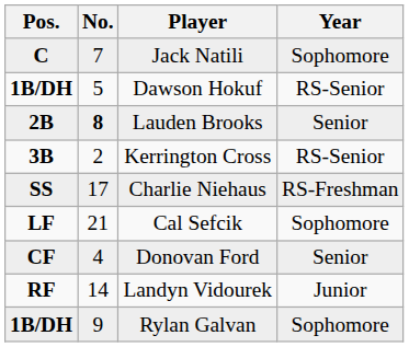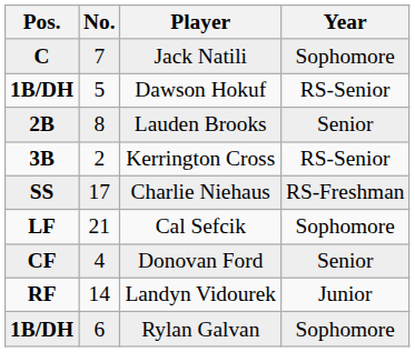Lauden Brooks | No.: bold -> normal
Rylan Galvan | No.: 9 -> 6
